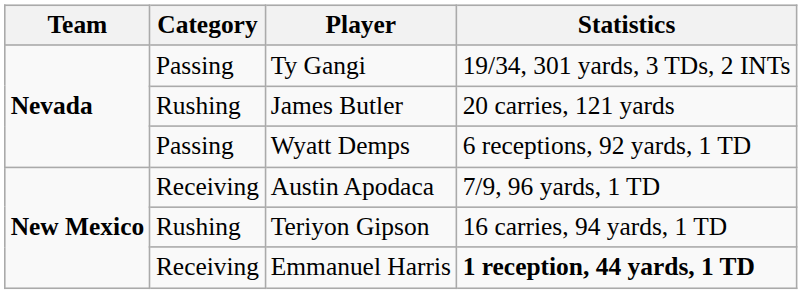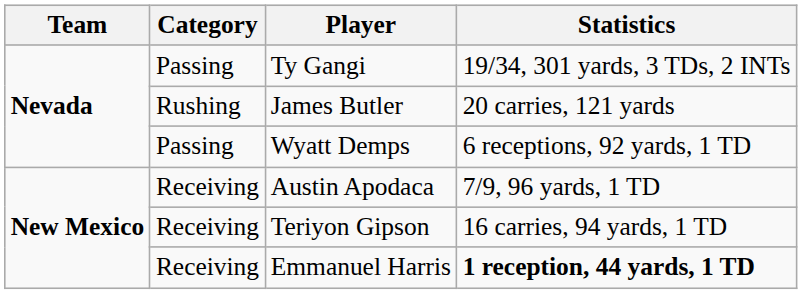Teriyon Gipson | Category: Rushing -> Receiving
